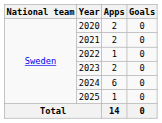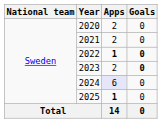2022 | Apps: normal -> bold
2022 | Goals: normal -> bold
2023 | Goals: normal -> bold
2024 | Apps: no background -> lavender background
2025 | Apps: normal -> bold
